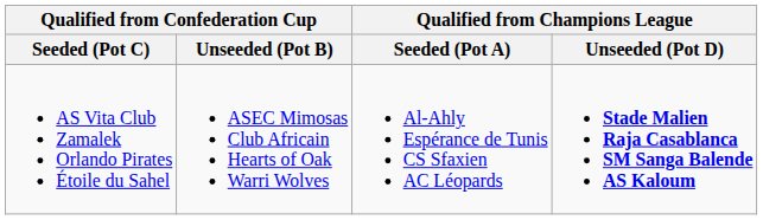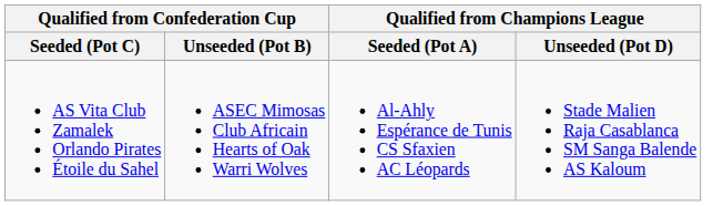AS Vita Club Zamalek Orlando Pirates Étoile du Sahel | Qualified from Champions League / Unseeded (Pot D): bold -> normal
